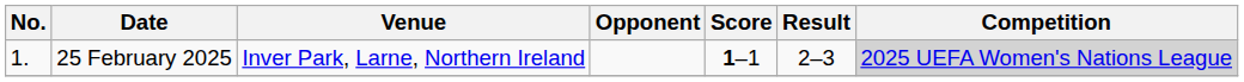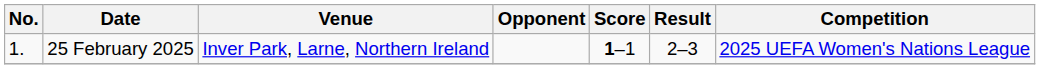25 February 2025 | Competition: lightgrey background -> no background
